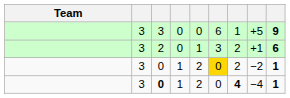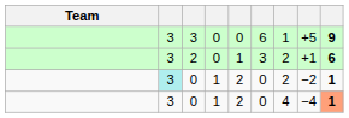row 4 | column 2: no background -> paleturquoise background
row 4 | column 6: gold background -> no background
row 5 | column 3: bold -> normal
row 5 | column 7: bold -> normal
row 5 | column 9: no background -> lightsalmon background
